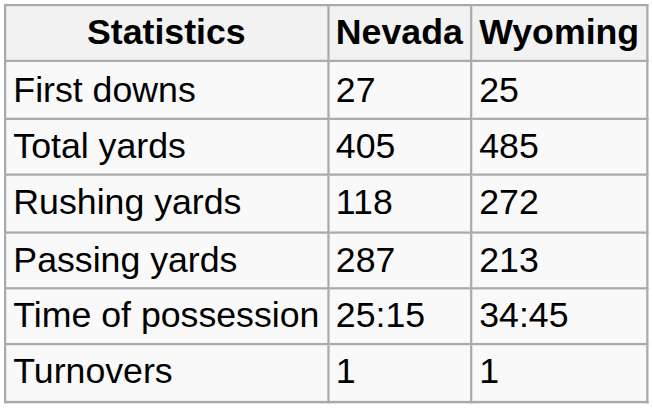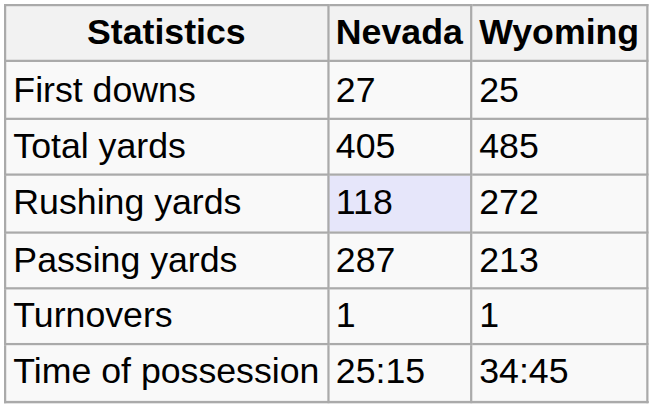Rushing yards | Nevada: no background -> lavender background
rows swapped: Turnovers <-> Time of possession
